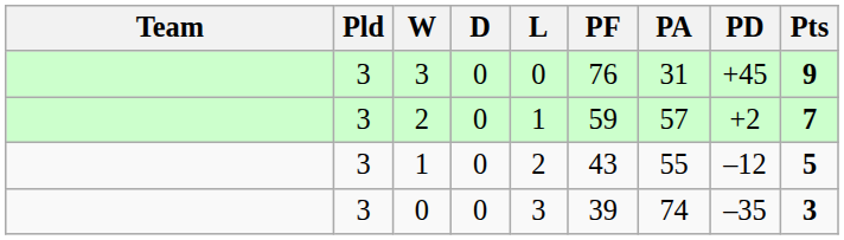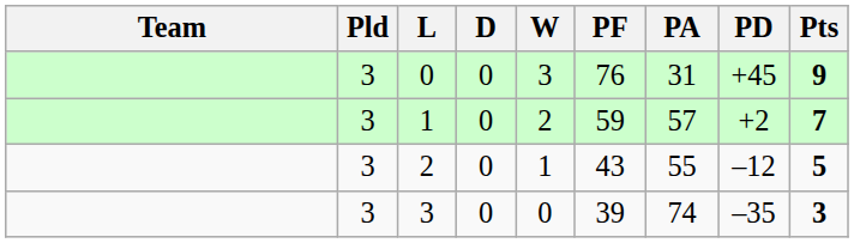columns swapped: W <-> L
